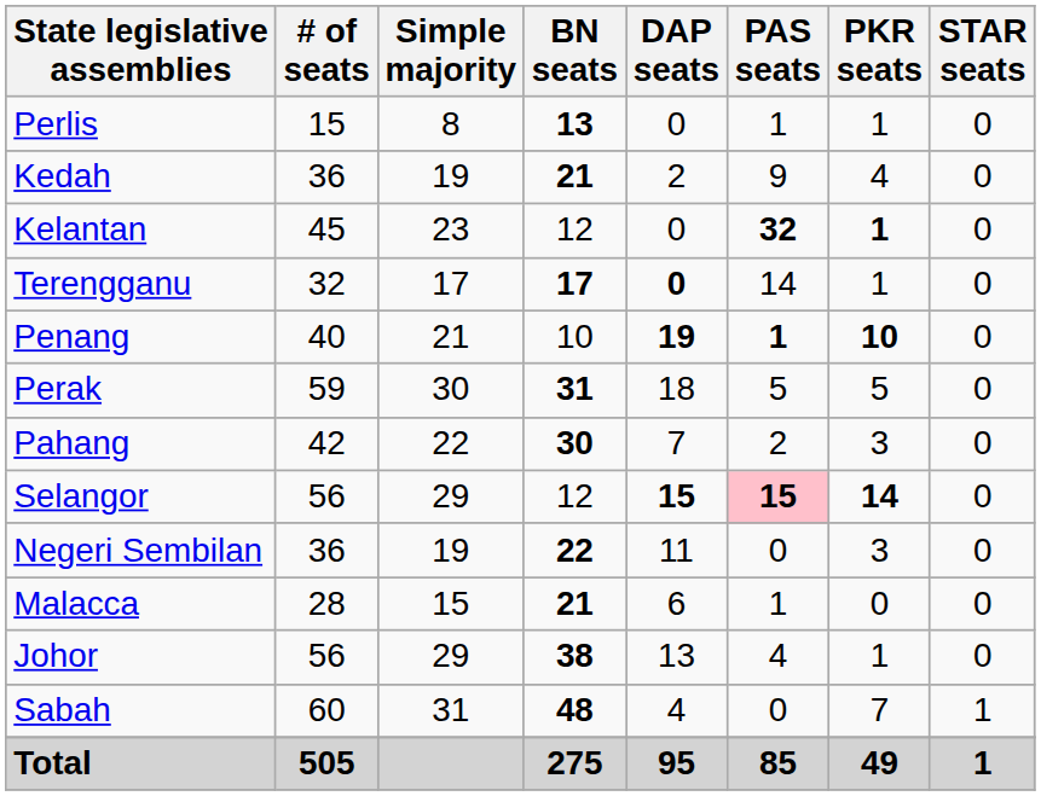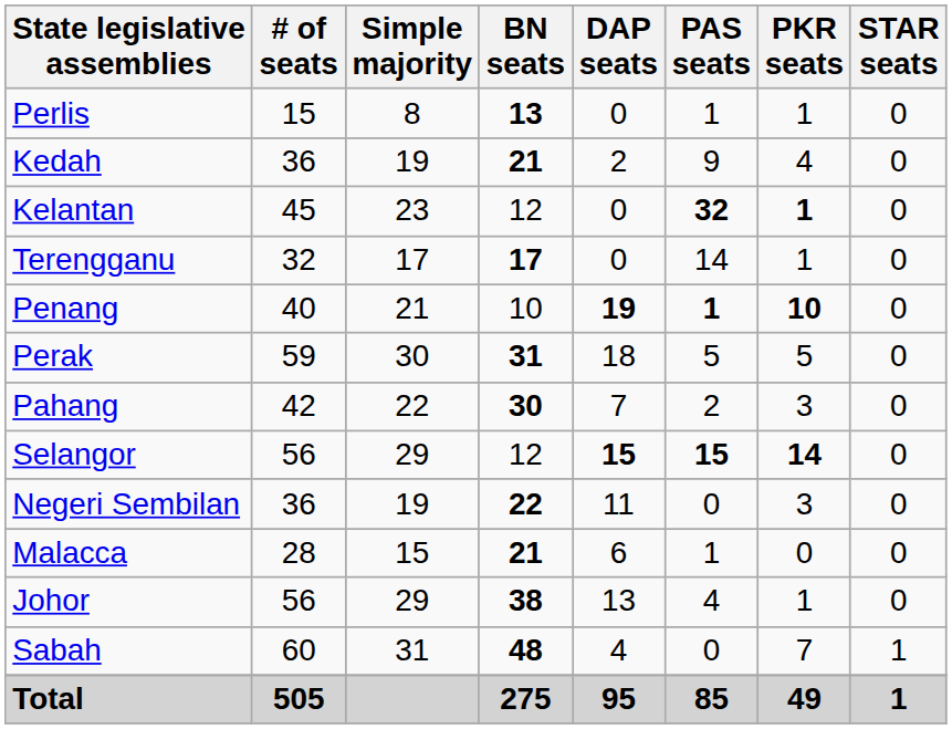Terengganu | DAP seats: bold -> normal
Selangor | PAS seats: pink background -> no background
